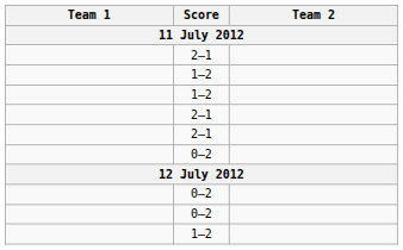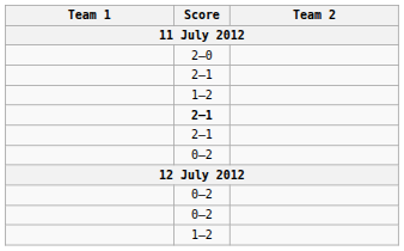row 3 | Score: 2–1 -> 2–0
row 4 | Score: 1–2 -> 2–1
row 6 | Score: normal -> bold
